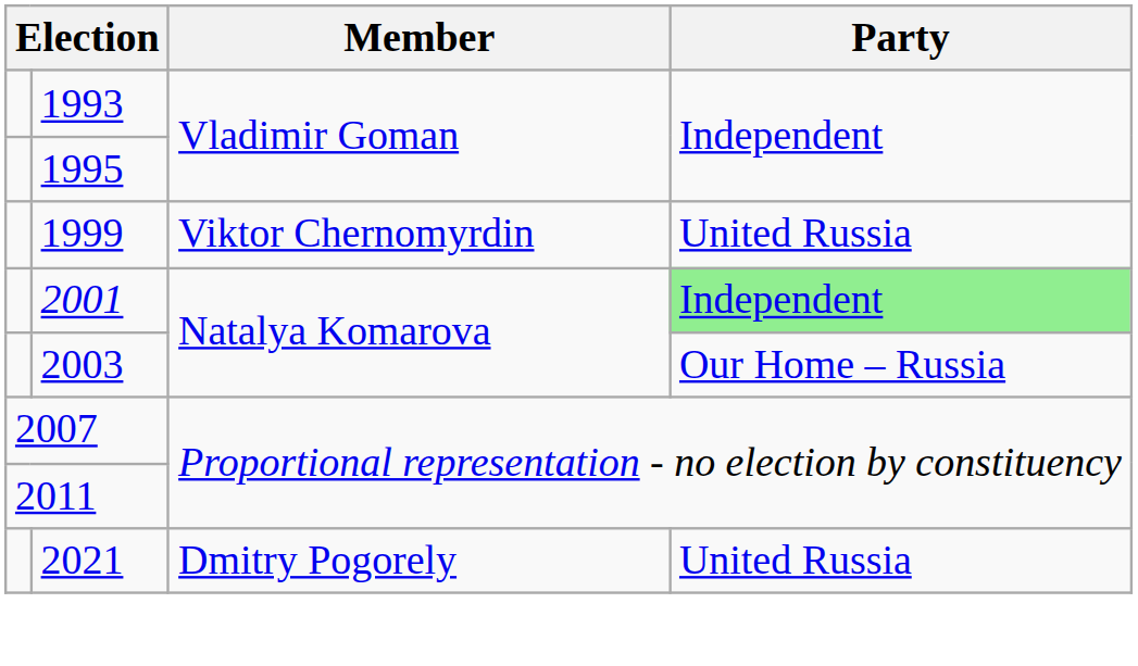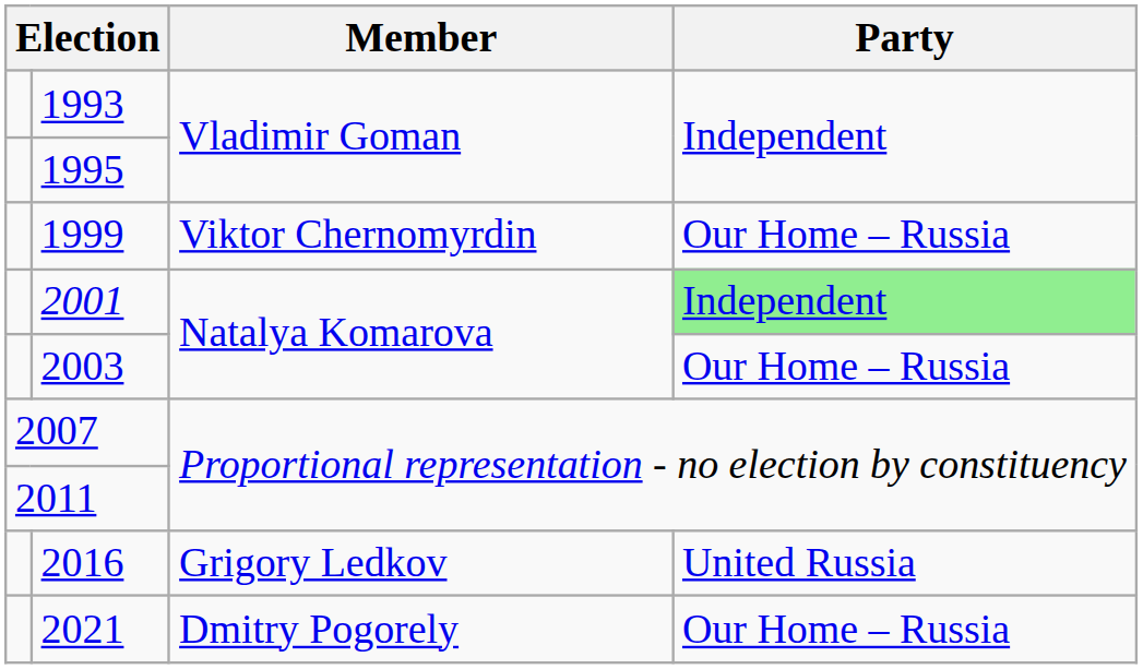1999 | Party: United Russia -> Our Home – Russia
+ row: 2016 | Grigory Ledkov | United Russia
2021 | Party: United Russia -> Our Home – Russia
